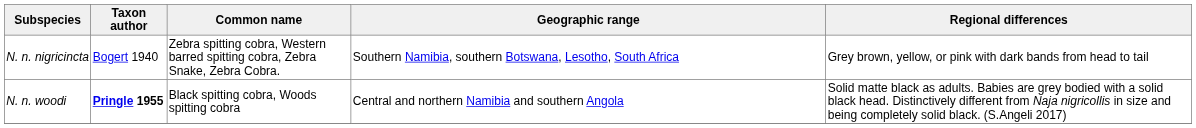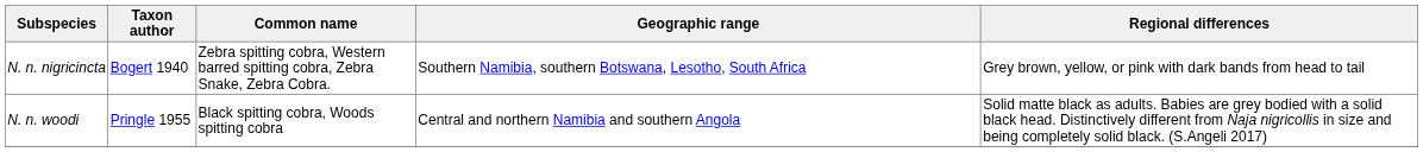N. n. woodi | Taxon author: bold -> normal
